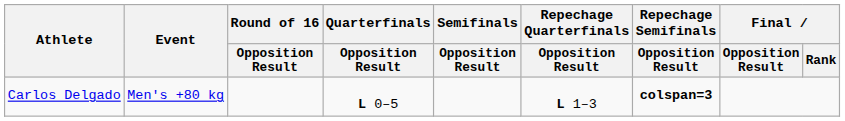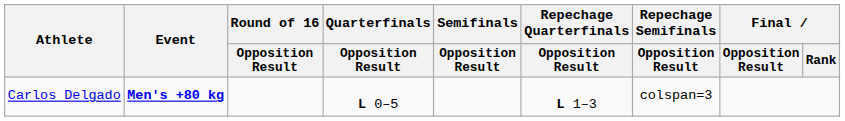Carlos Delgado | Event: normal -> bold
Carlos Delgado | Repechage Semifinals / Opposition Result: bold -> normal
